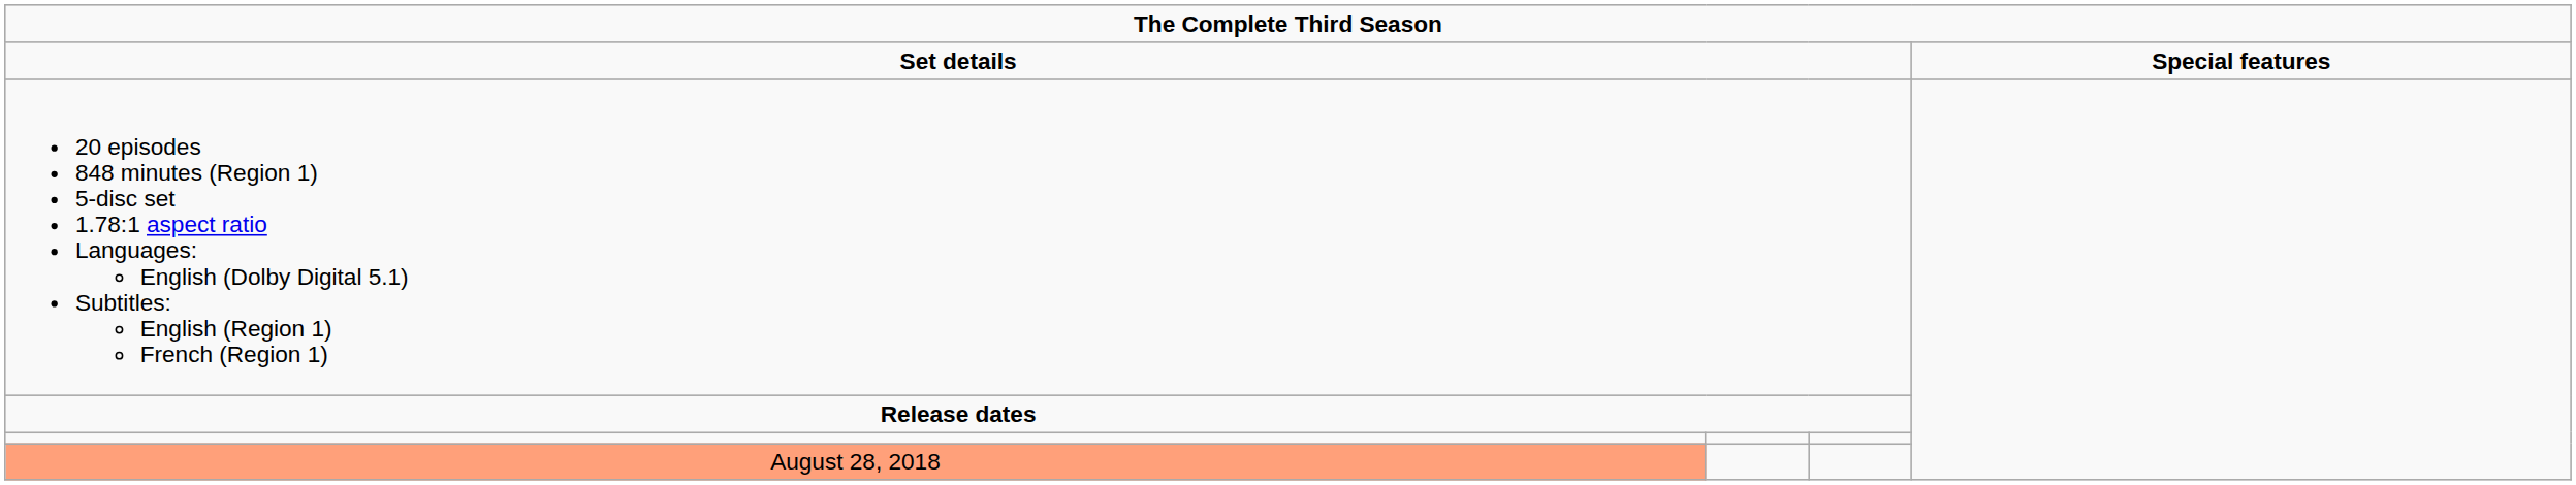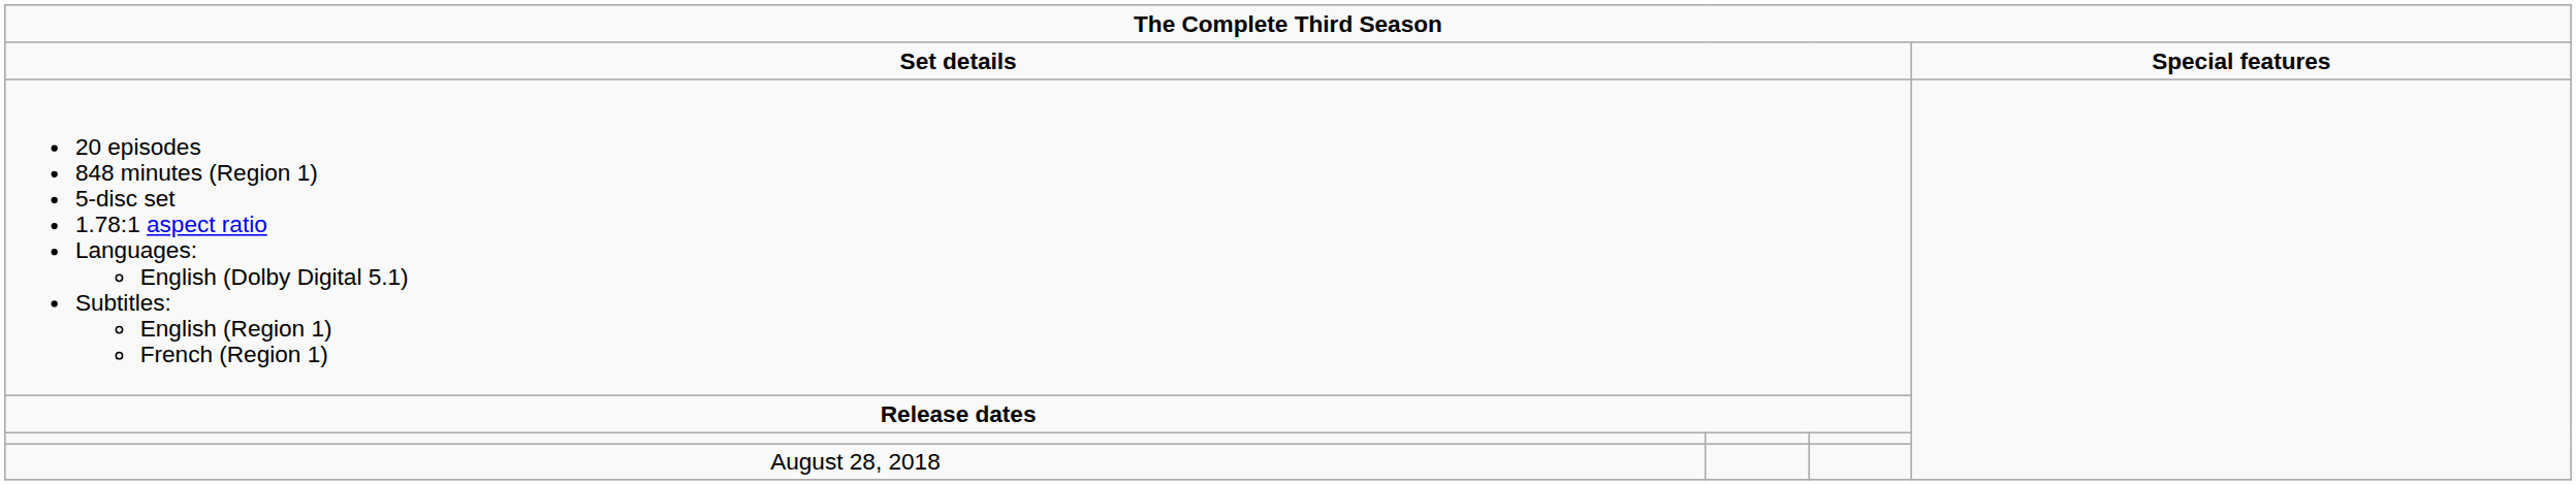August 28, 2018 | column 1: lightsalmon background -> no background
